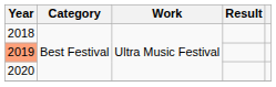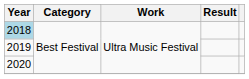2018 | Year: no background -> lightblue background
2019 | Year: lightsalmon background -> no background
